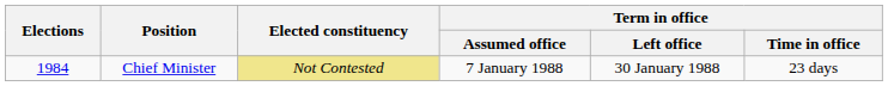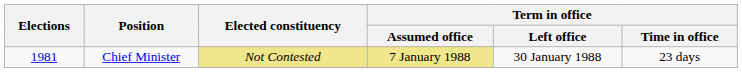Chief Minister | Elections: 1984 -> 1981
Chief Minister | Term in office / Assumed office: no background -> khaki background
